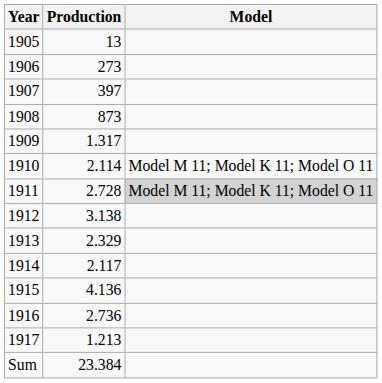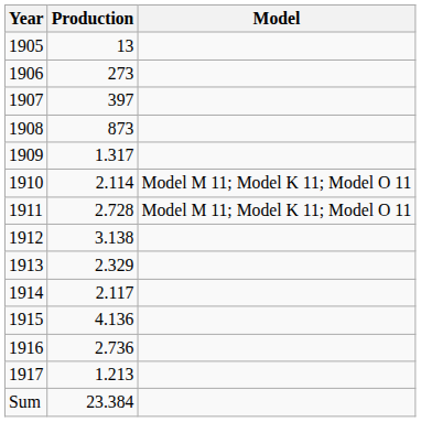1911 | Model: lightgrey background -> no background
